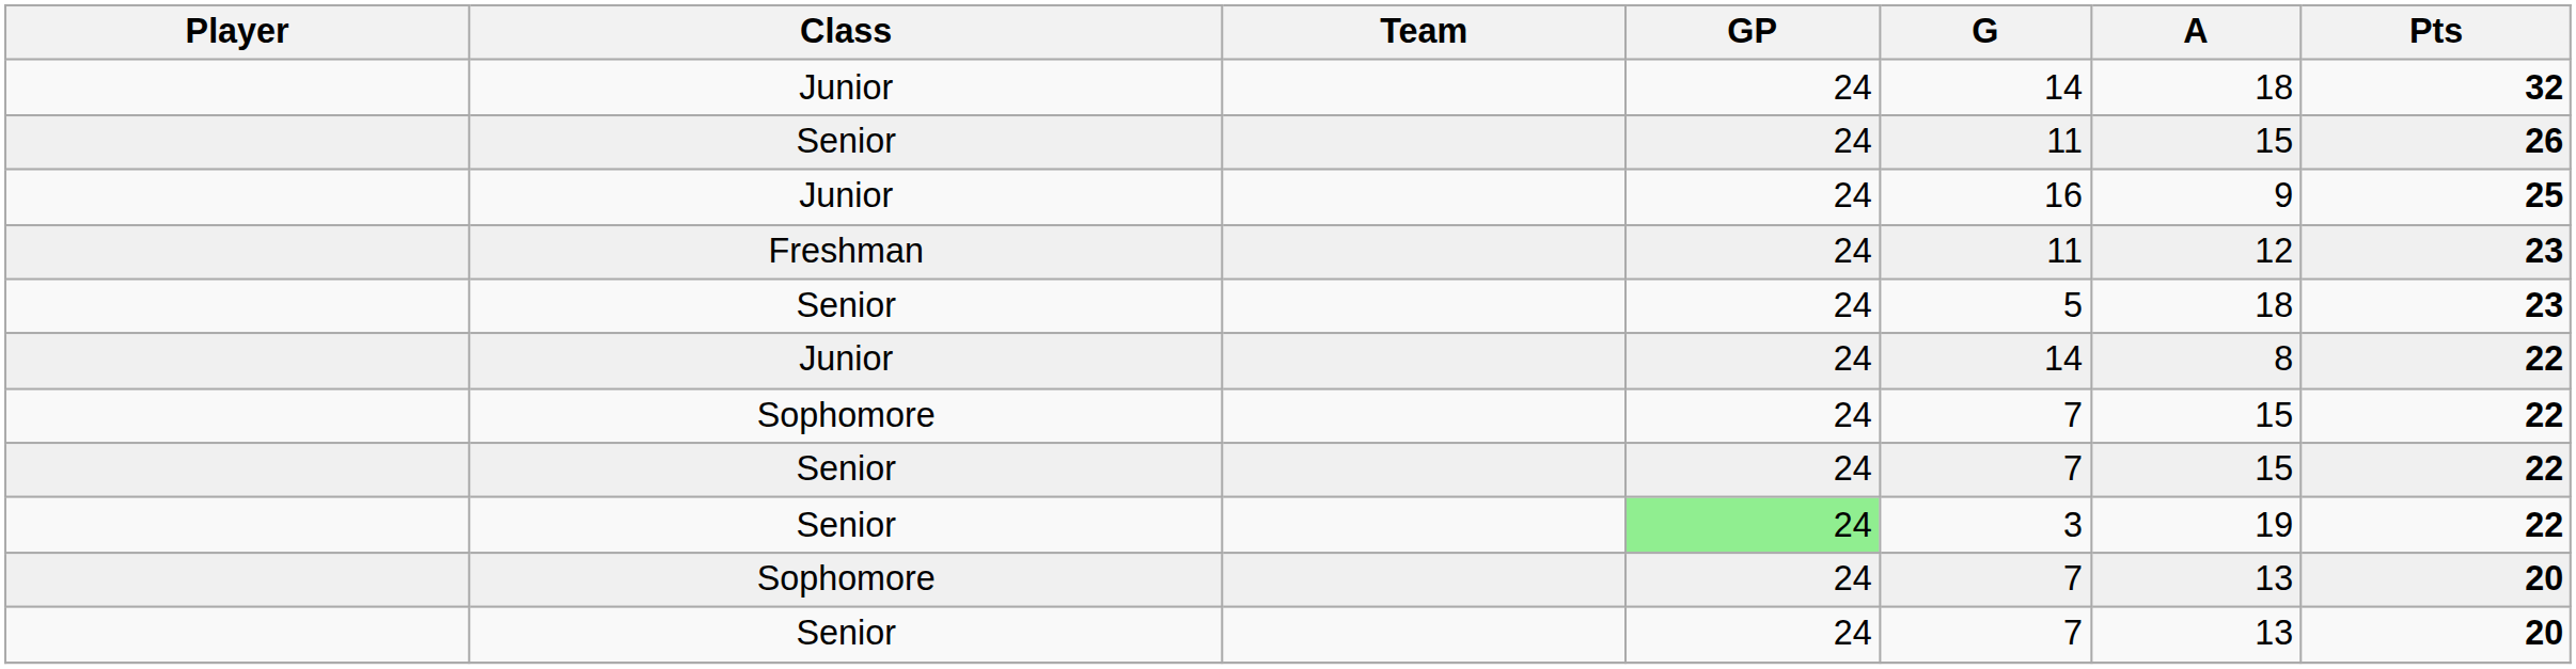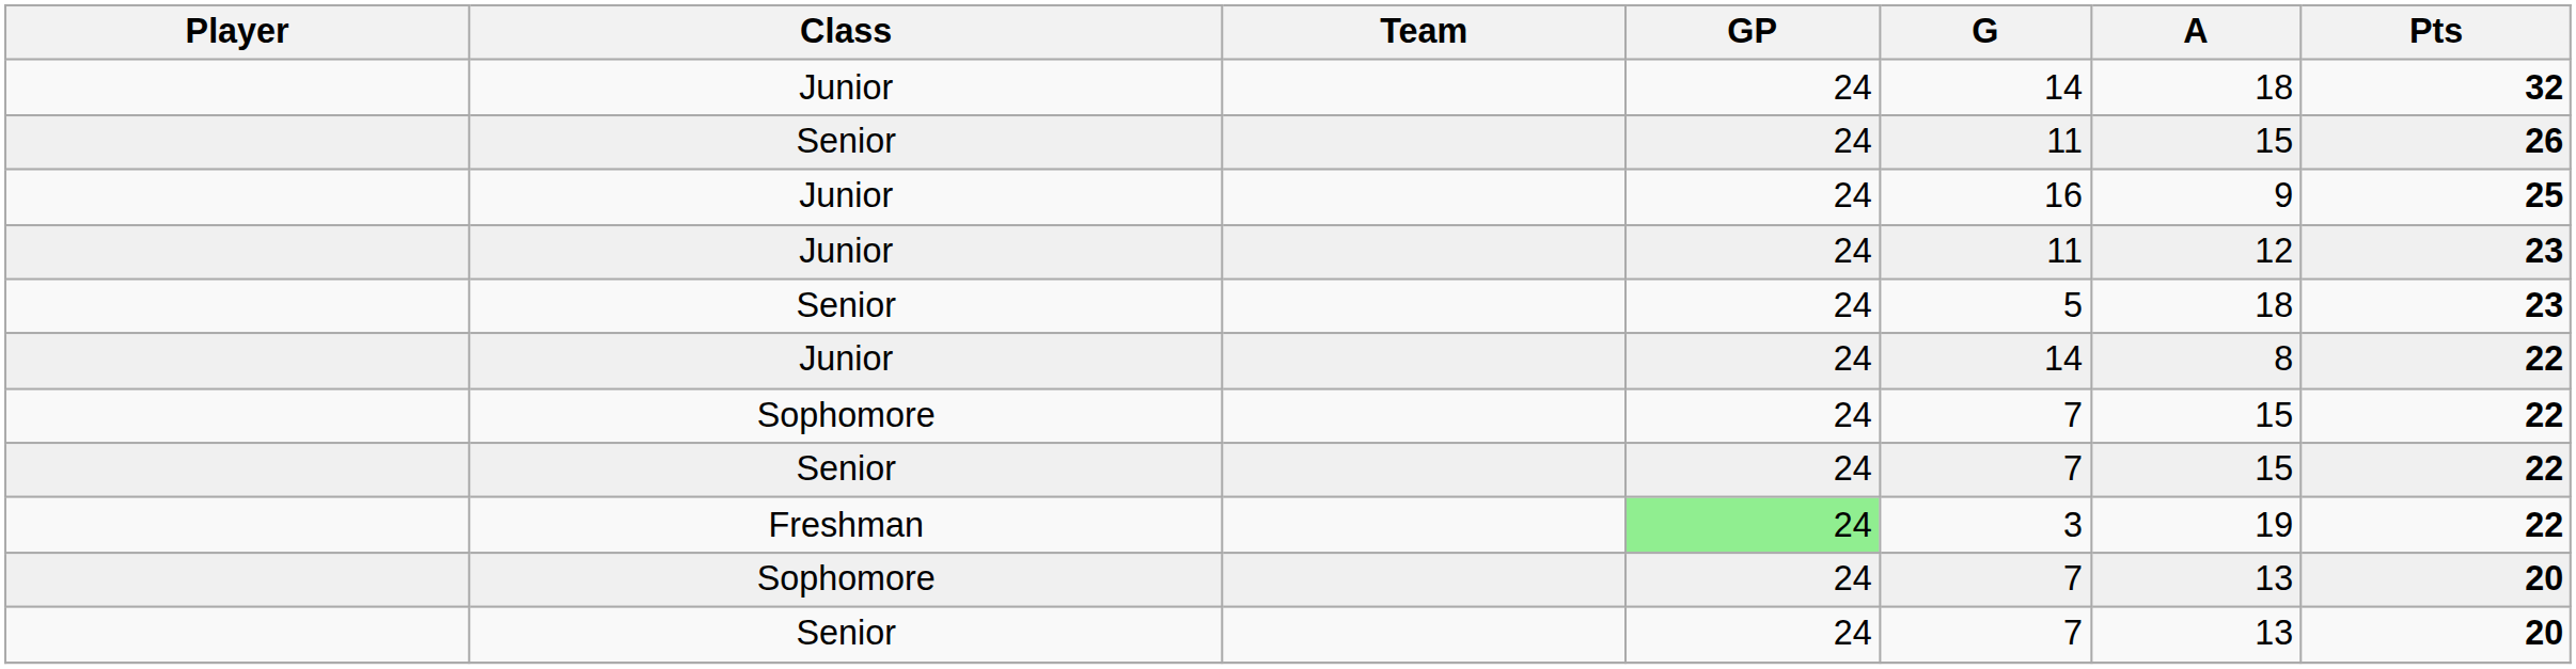row 5 | Class: Freshman -> Junior
row 10 | Class: Senior -> Freshman
